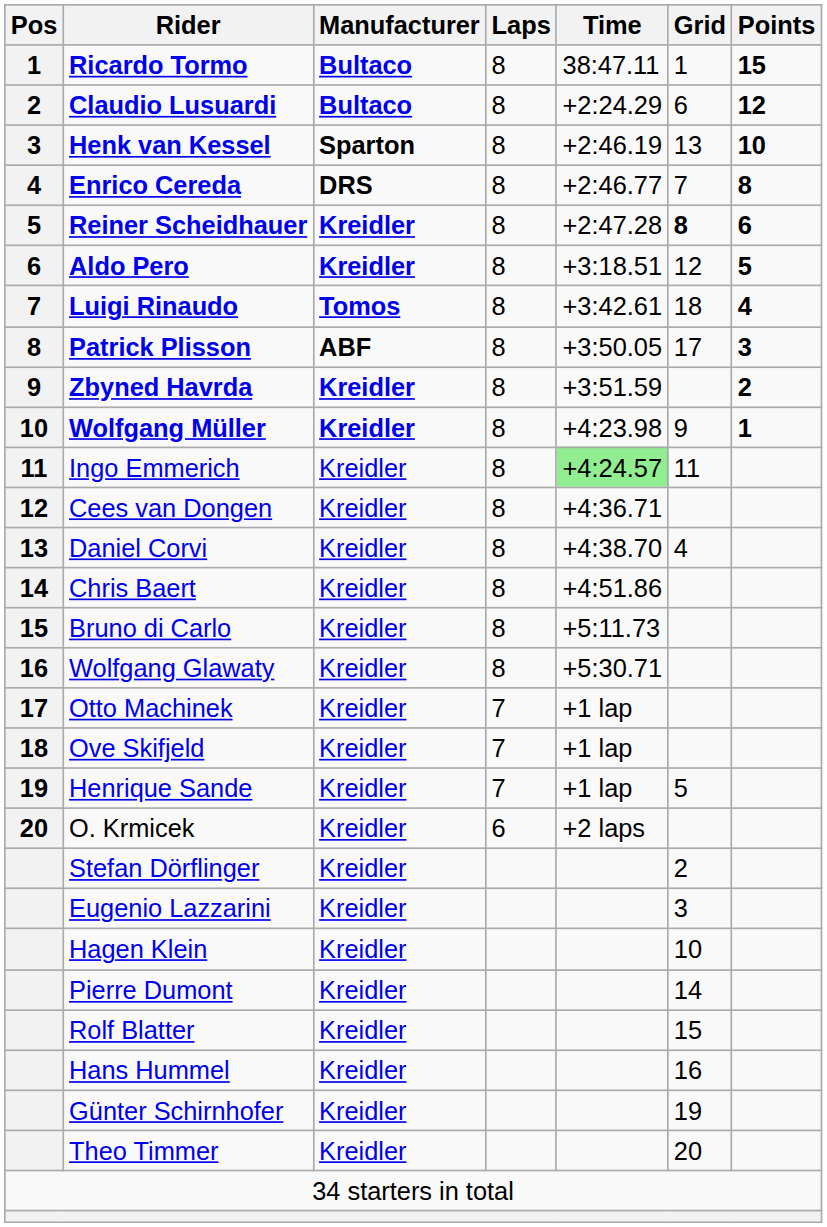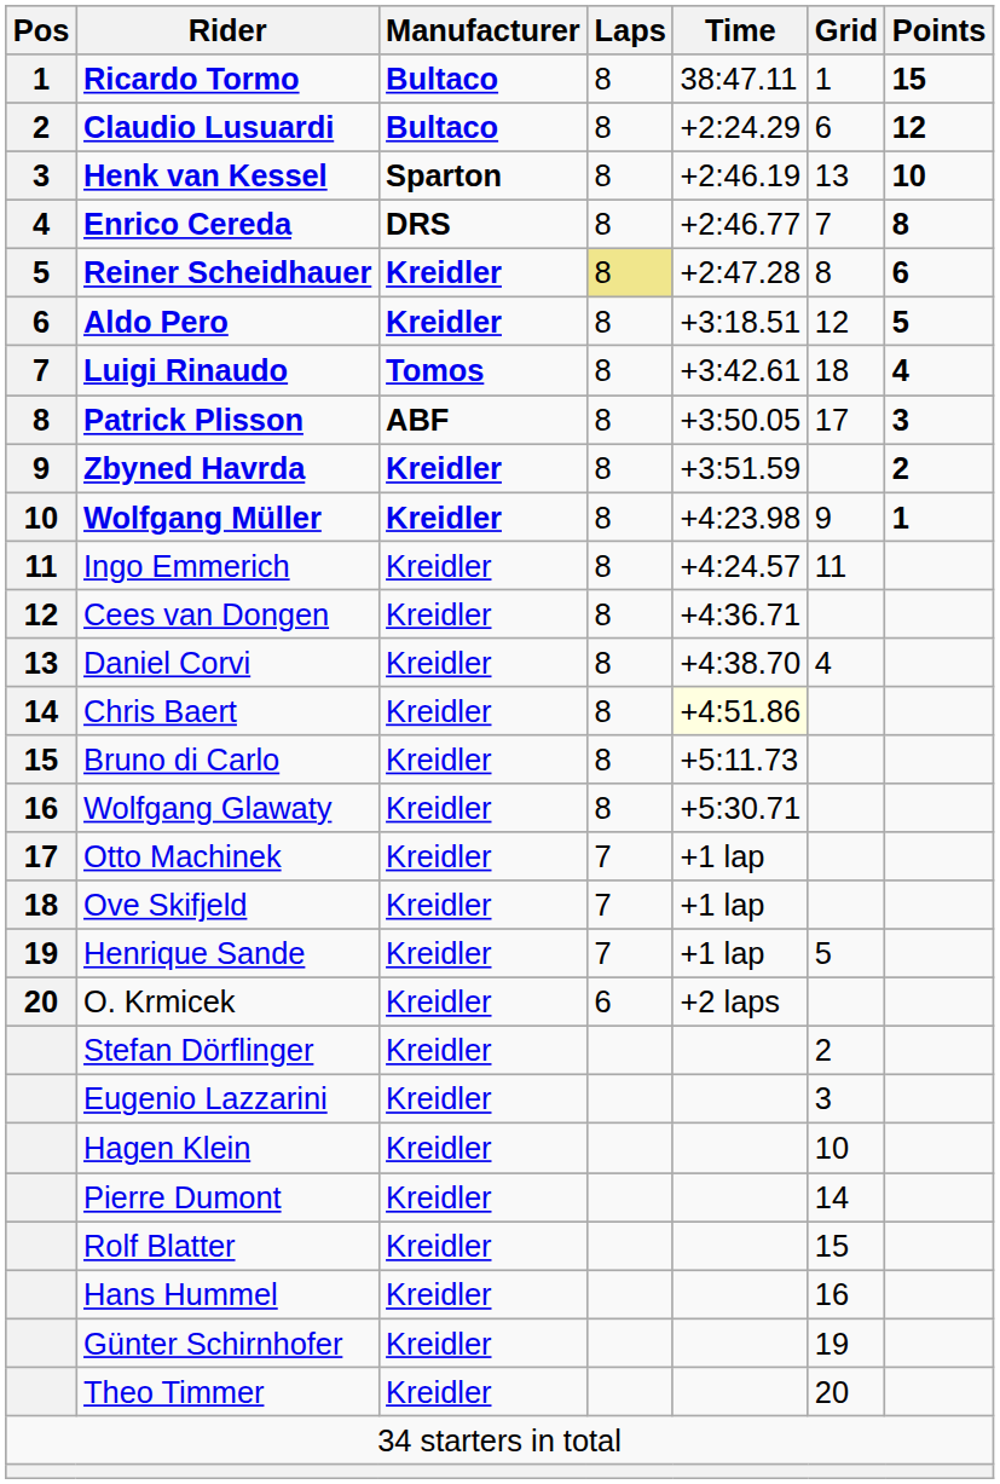Reiner Scheidhauer | Laps: no background -> khaki background
Reiner Scheidhauer | Grid: bold -> normal
Ingo Emmerich | Time: lightgreen background -> no background
Chris Baert | Time: no background -> lightyellow background
